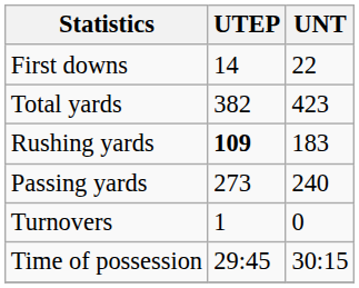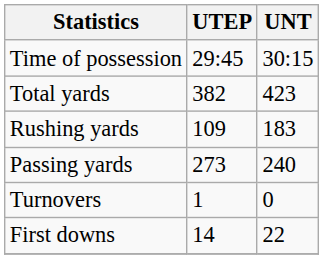rows swapped: First downs <-> Time of possession
Rushing yards | UTEP: bold -> normal
